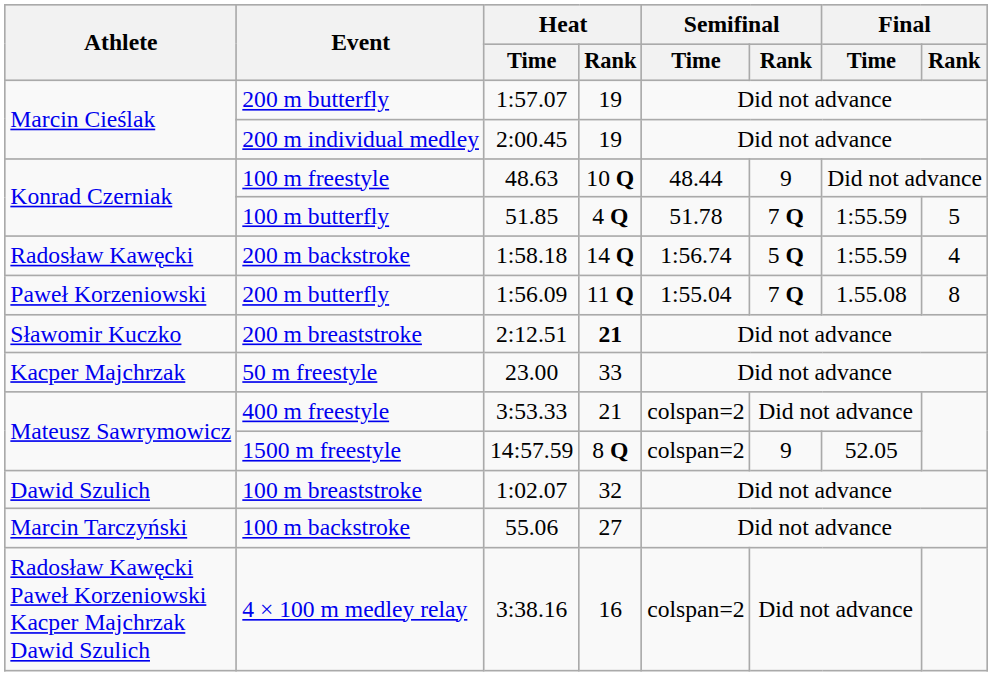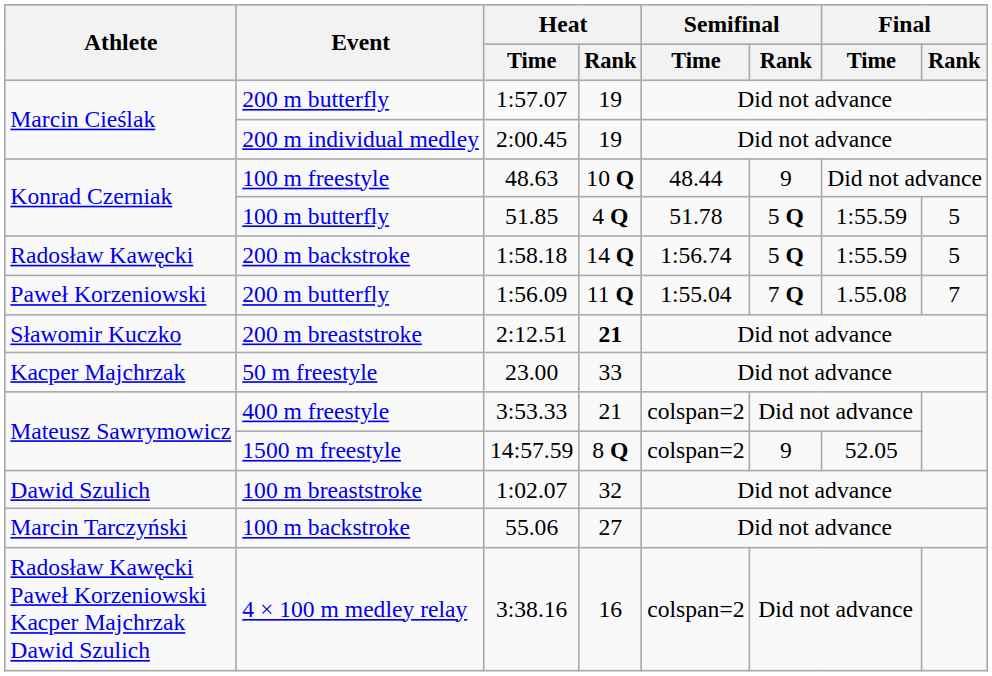100 m butterfly | Semifinal / Rank: 7 Q -> 5 Q
200 m backstroke | Final / Rank: 4 -> 5
200 m butterfly / 1:56.09 | Final / Rank: 8 -> 7
